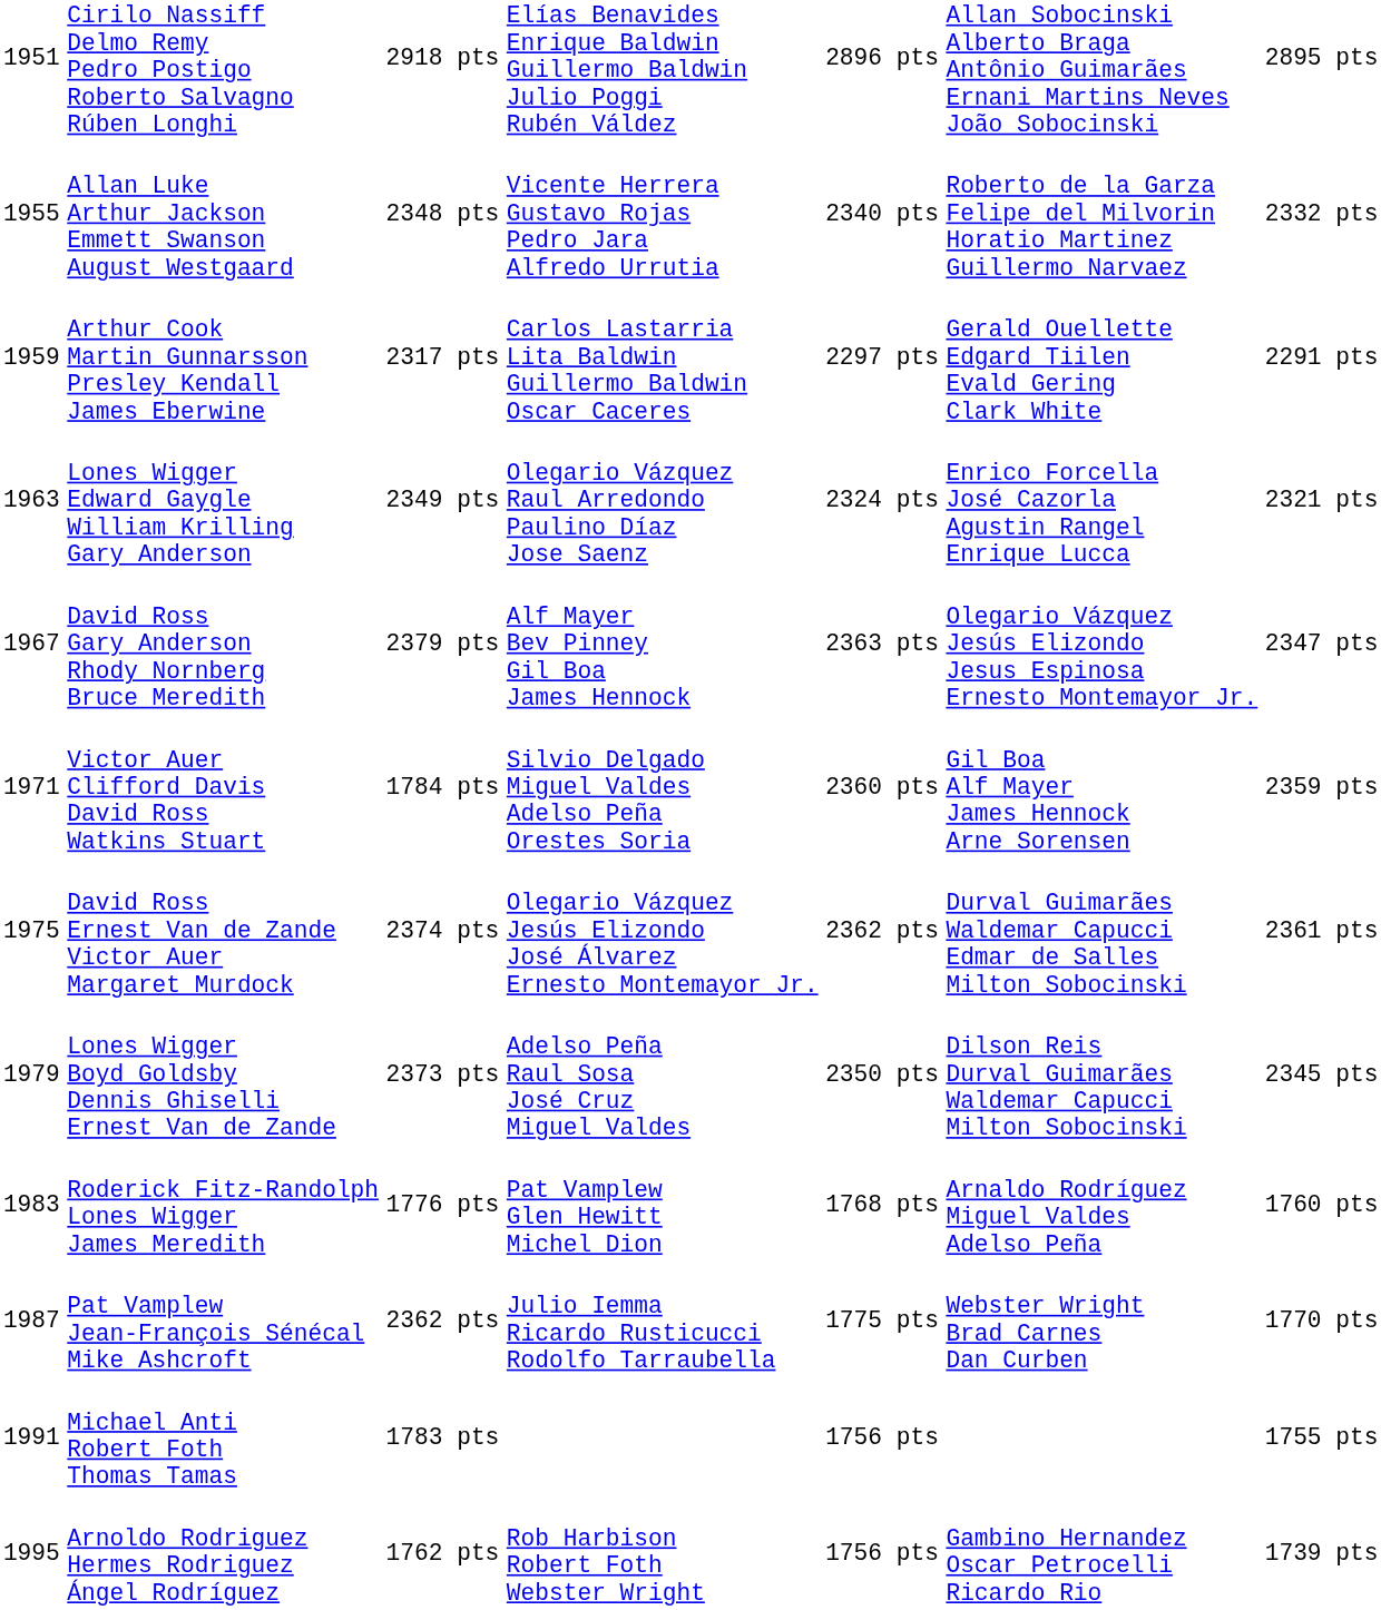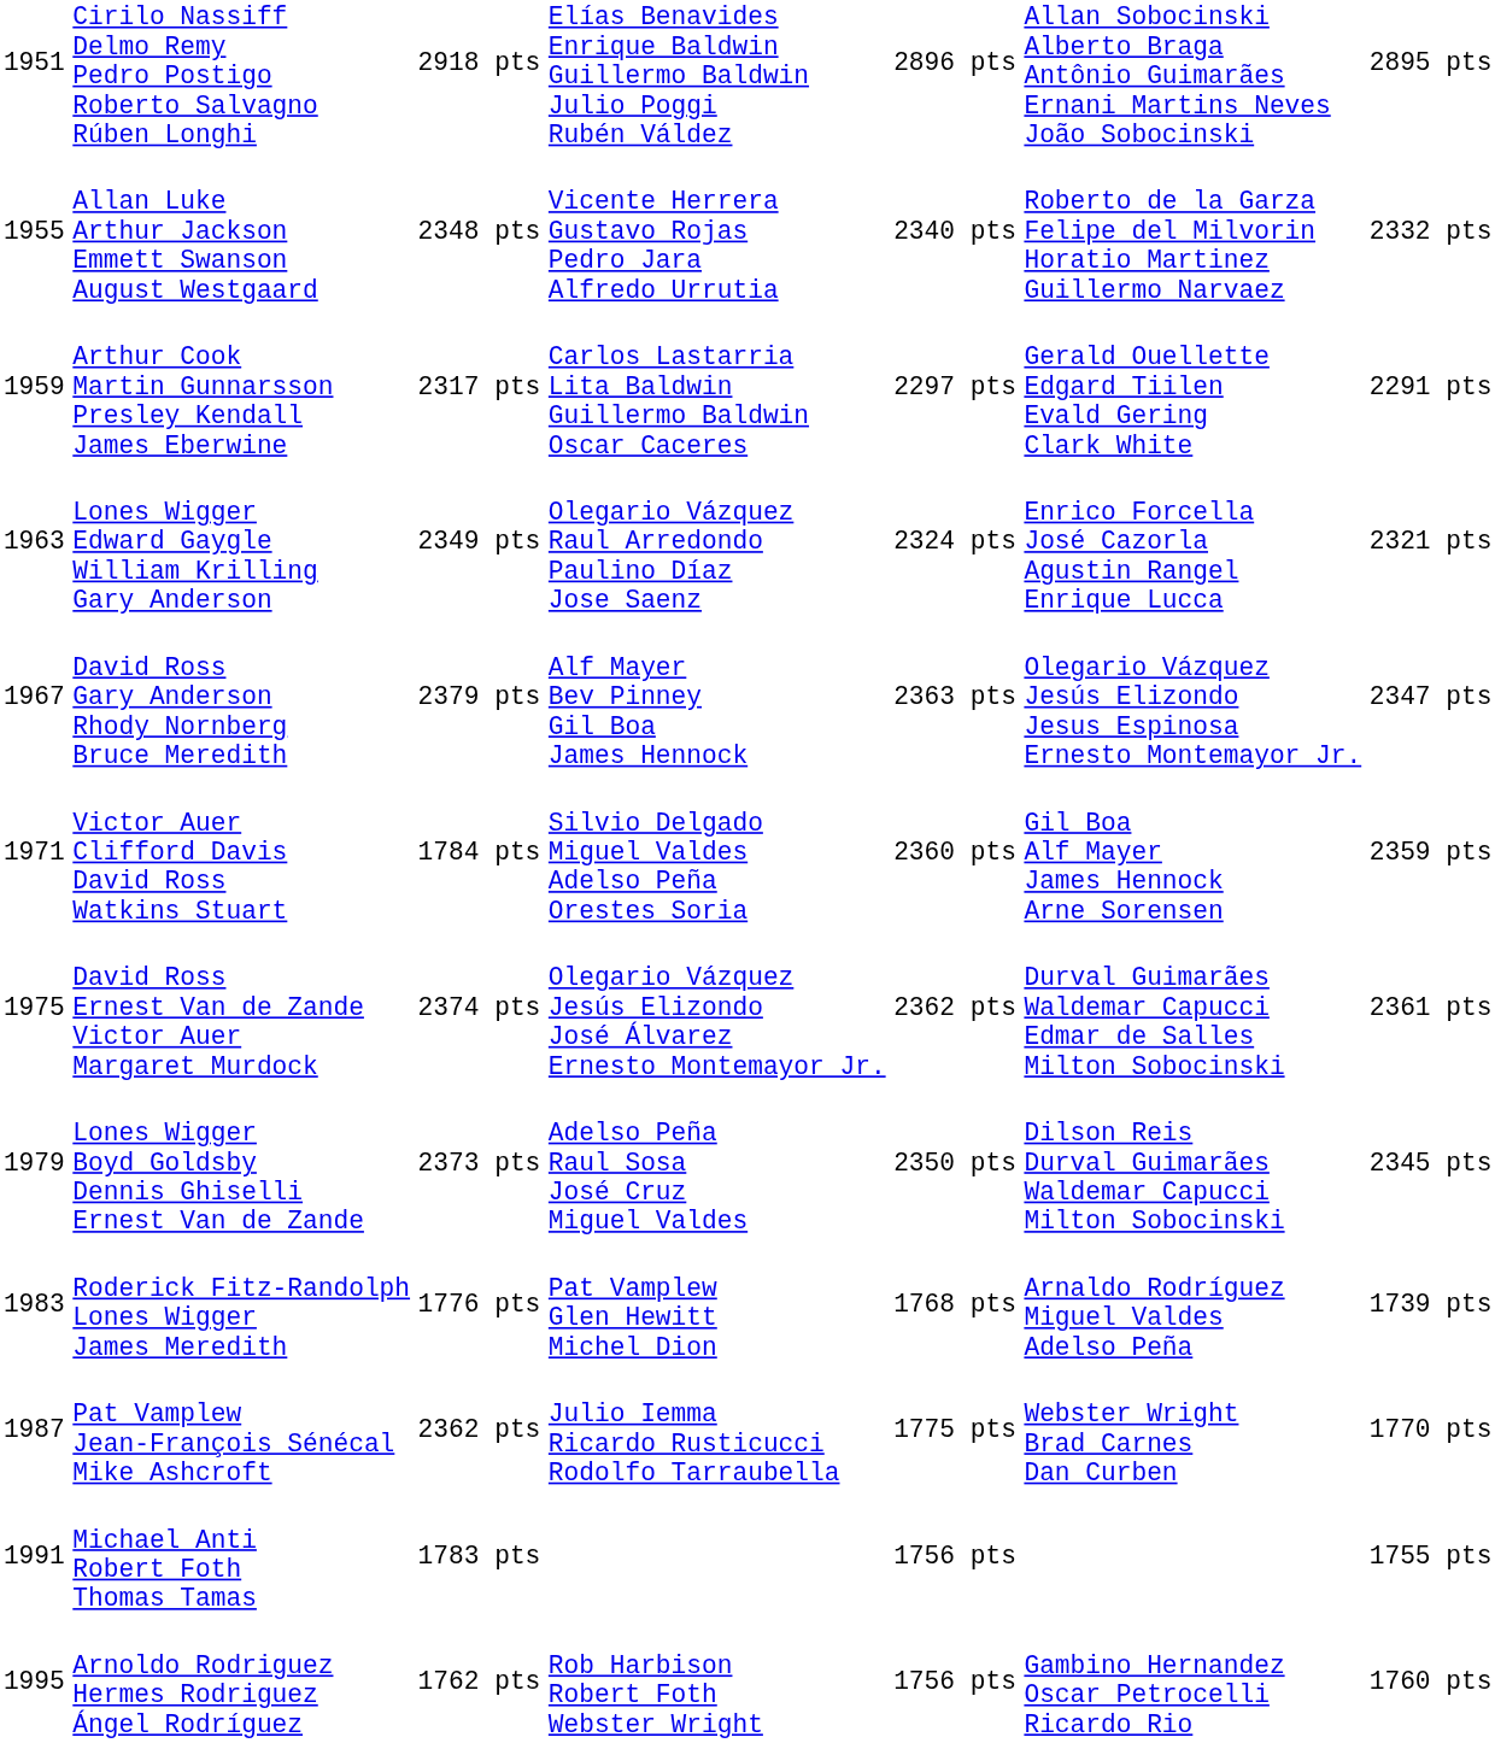Roderick Fitz-Randolph Lones Wigger James Meredith | column 7: 1760 pts -> 1739 pts
Arnoldo Rodriguez Hermes Rodriguez Ángel Rodríguez | column 7: 1739 pts -> 1760 pts
